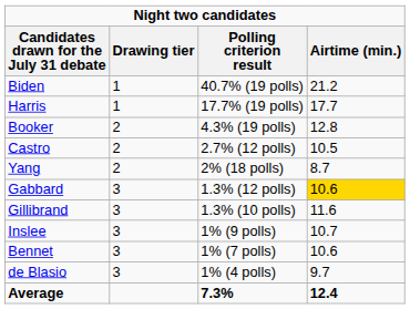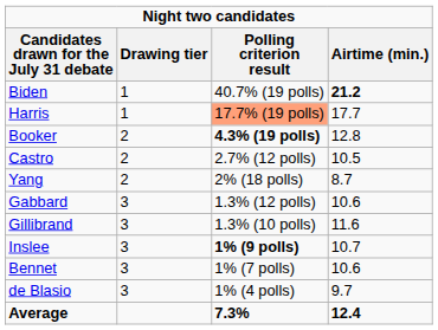Biden | Airtime (min.): normal -> bold
Harris | Polling criterion result: no background -> lightsalmon background
Booker | Polling criterion result: normal -> bold
Gabbard | Airtime (min.): gold background -> no background
Inslee | Polling criterion result: normal -> bold
